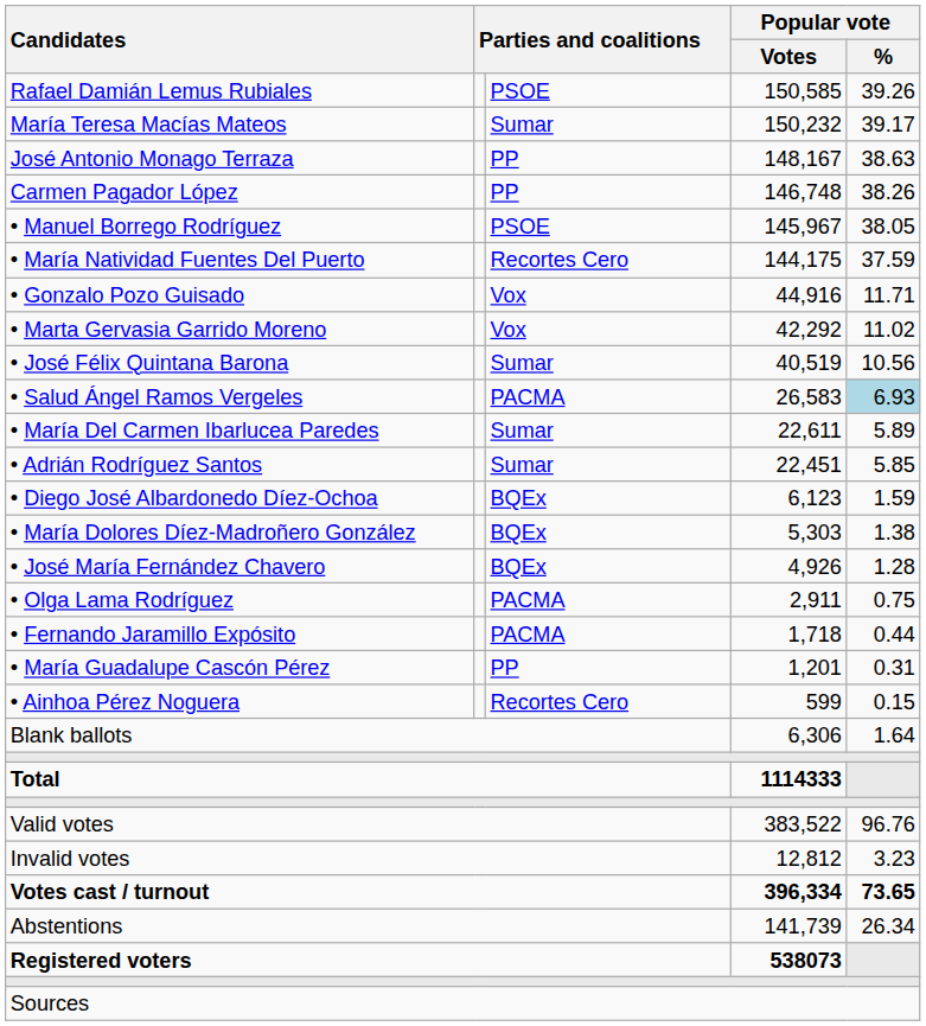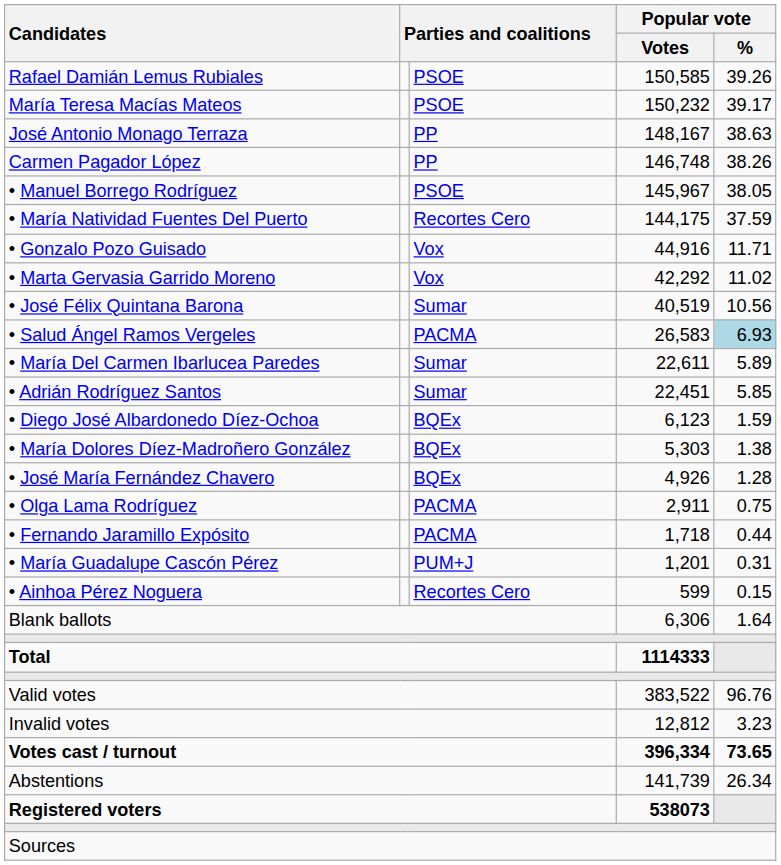María Teresa Macías Mateos | column 3: Sumar -> PSOE
• María Guadalupe Cascón Pérez | column 3: PP -> PUM+J
